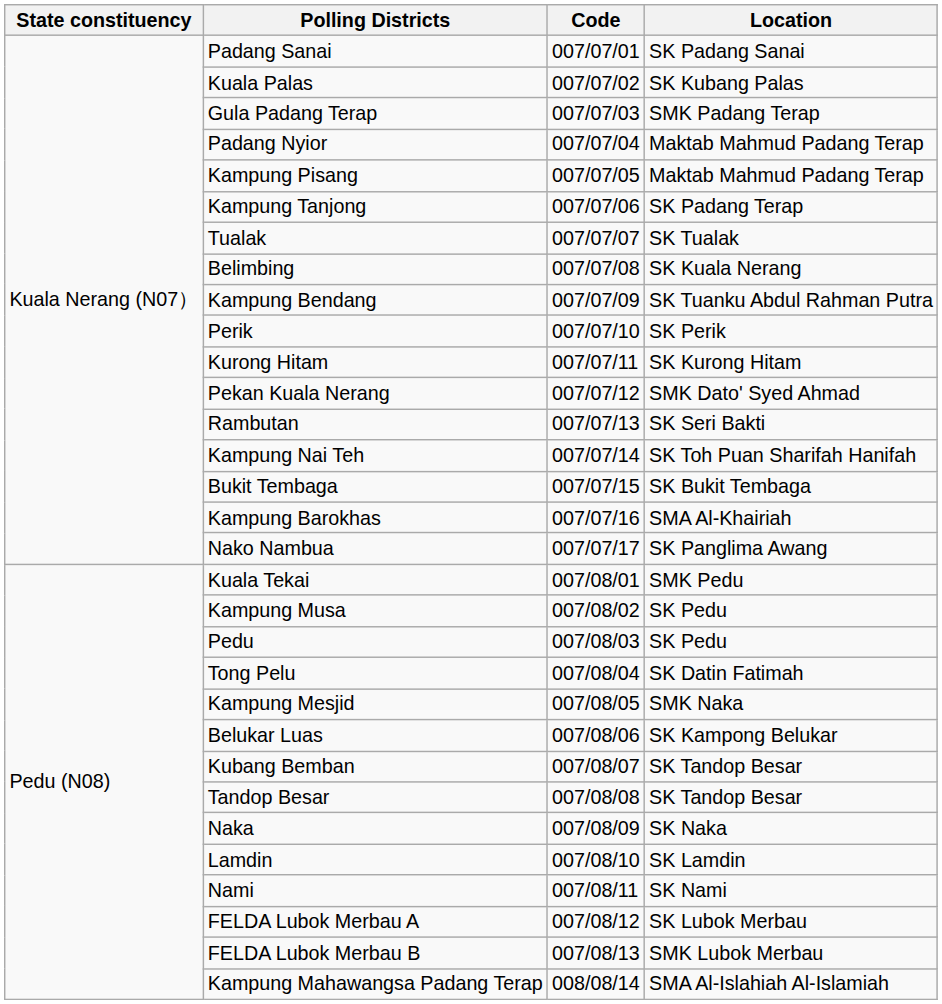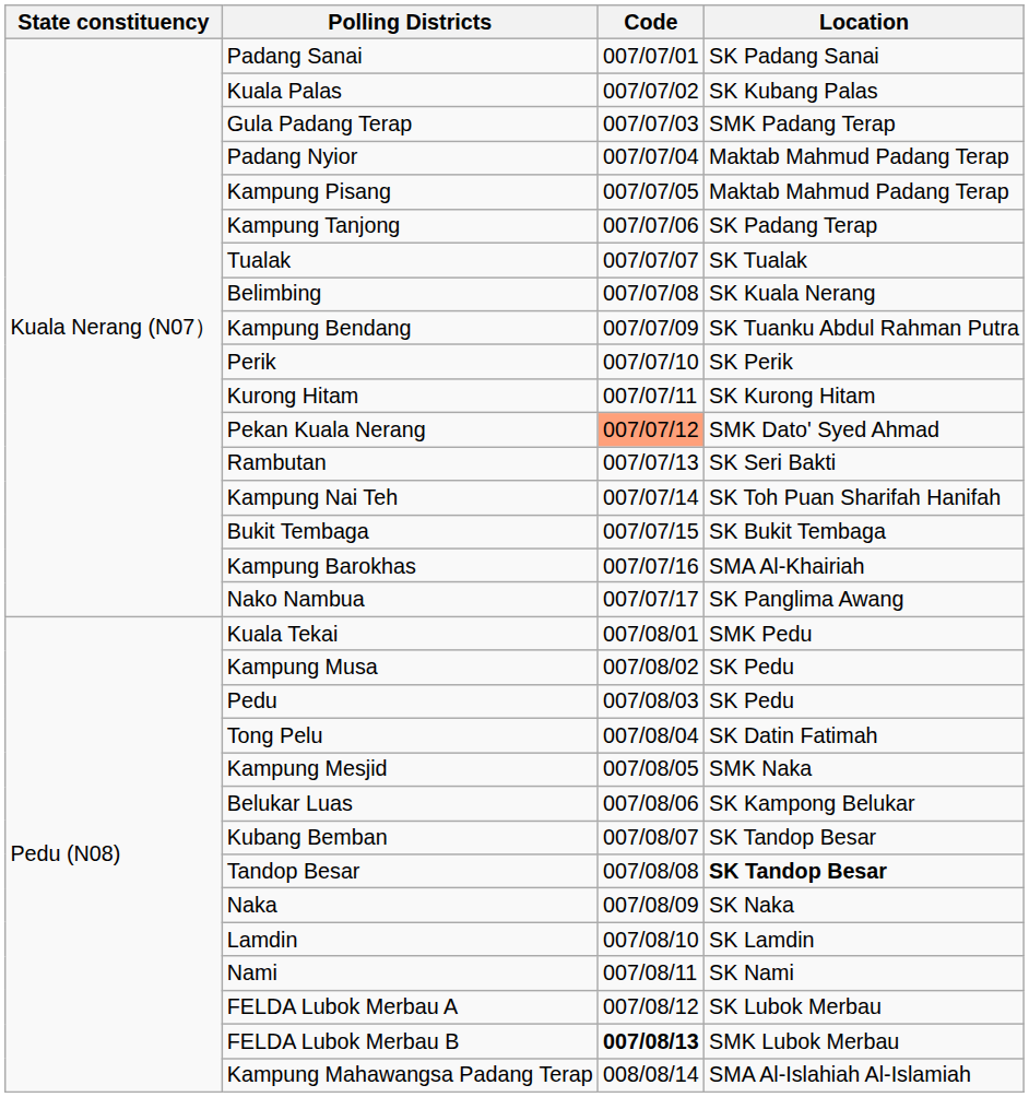Pekan Kuala Nerang | Code: no background -> lightsalmon background
Tandop Besar | Location: normal -> bold
FELDA Lubok Merbau B | Code: normal -> bold
